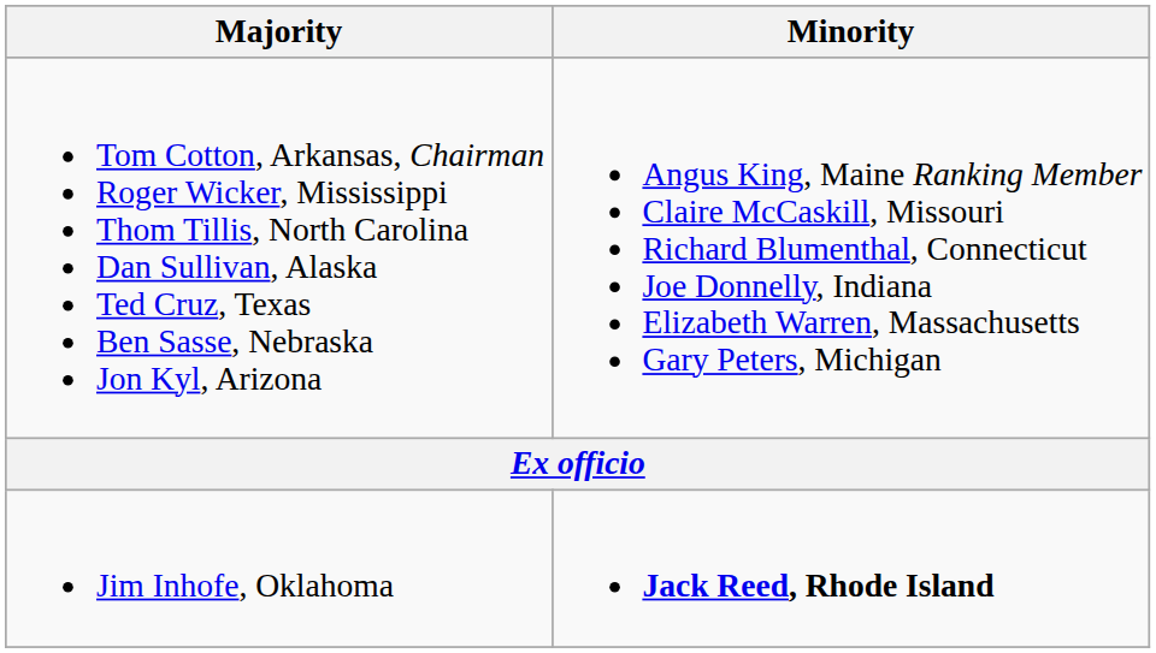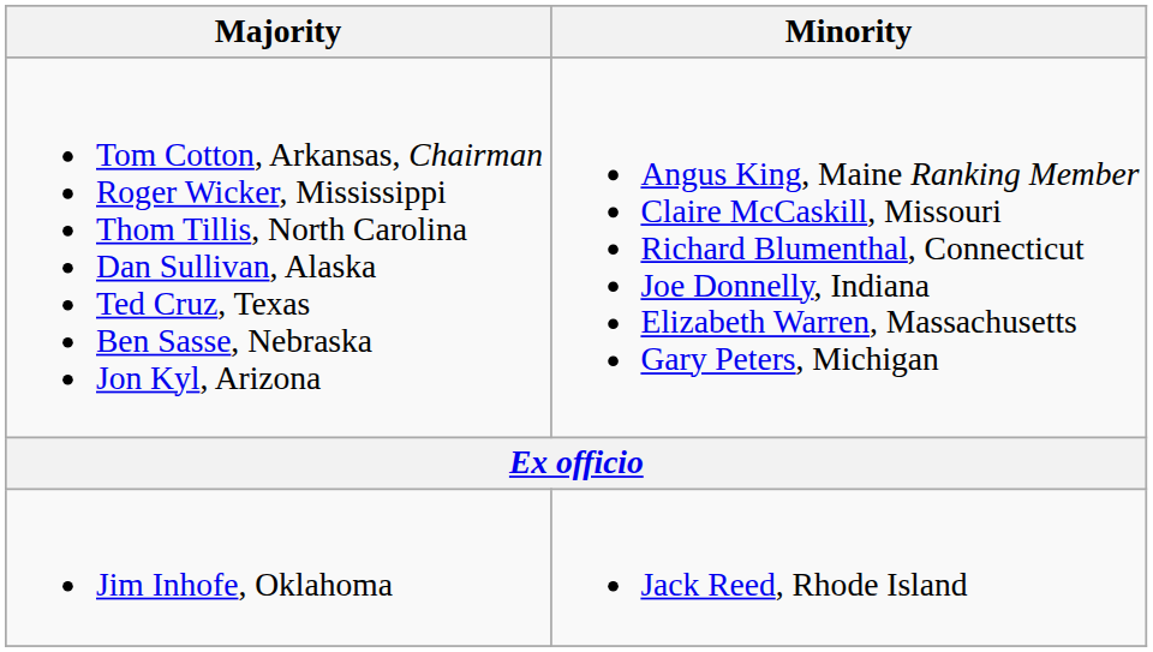Jim Inhofe, Oklahoma | Minority: bold -> normal
